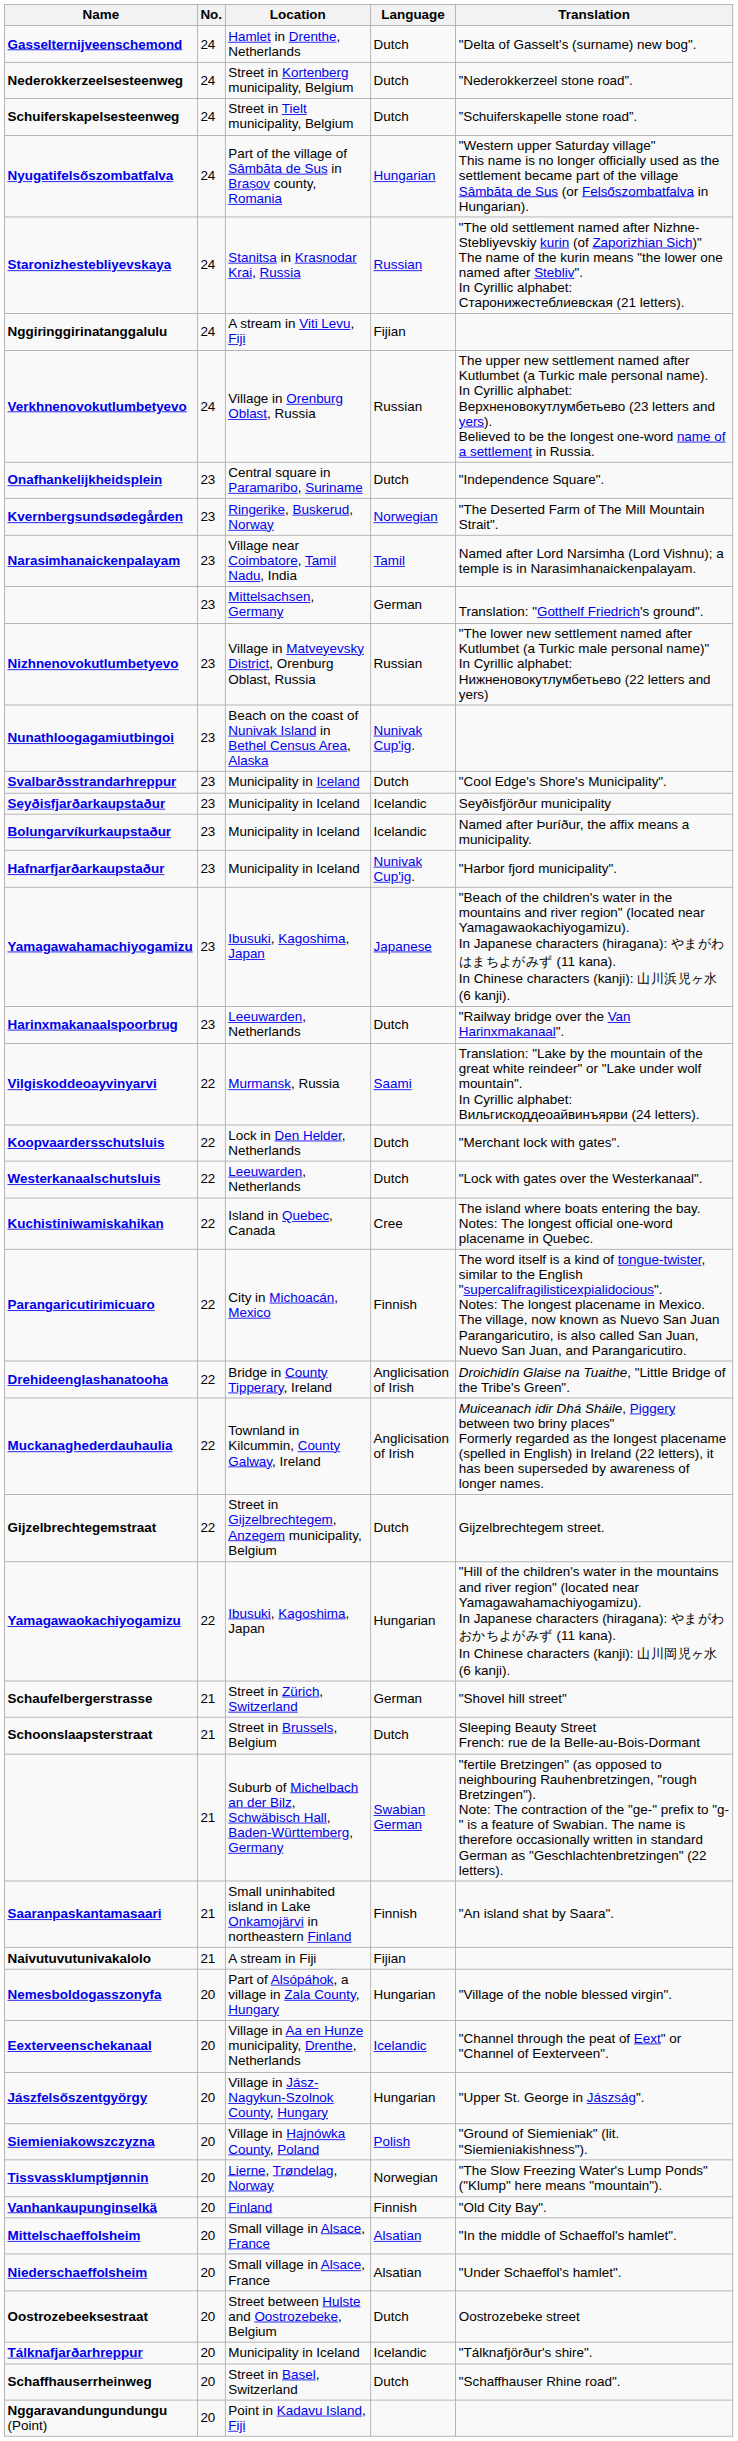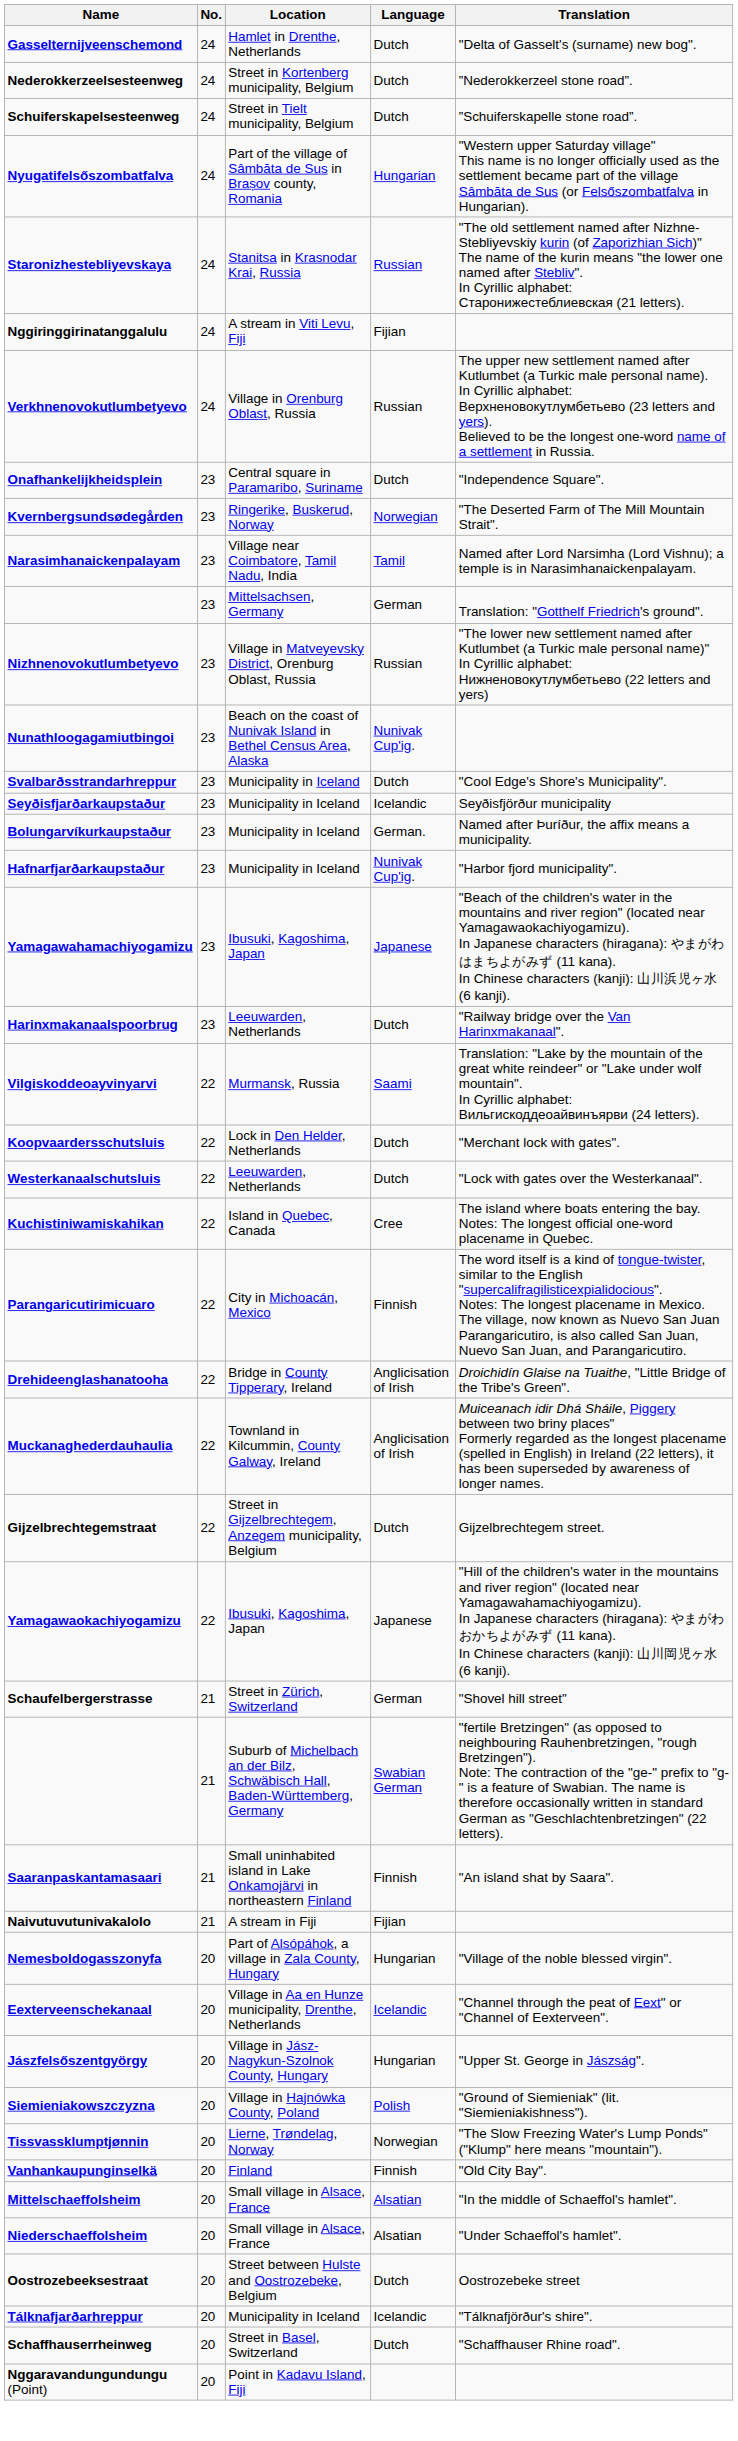Bolungarvíkurkaupstaður | Language: Icelandic -> German.
Yamagawaokachiyogamizu | Language: Hungarian -> Japanese
- row: Schoonslaapsterstraat | 21 | Street in Brussels, Belgium | Dutch | Sleeping Beauty Street French: rue de la Belle-au-Bois-Dormant
